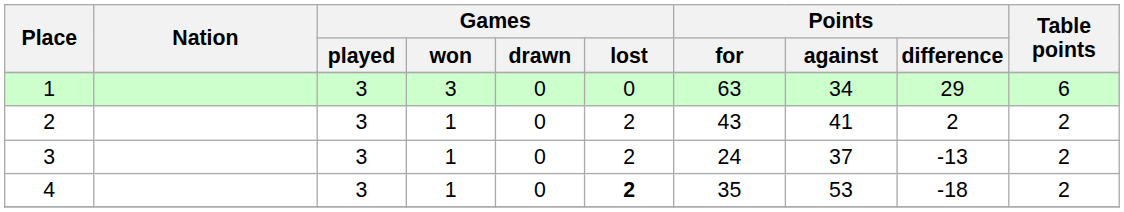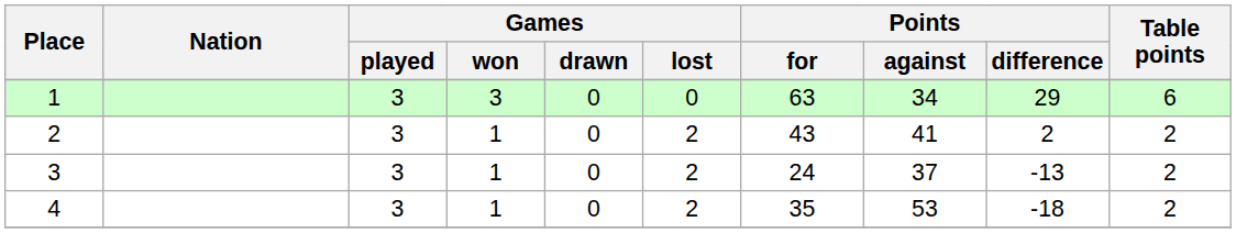4 | Games / lost: bold -> normal
